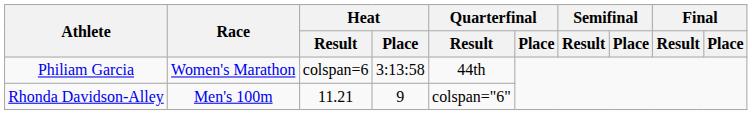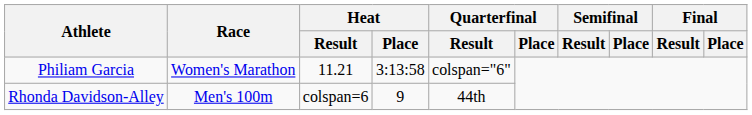Philiam Garcia | Heat / Result: colspan=6 -> 11.21
Philiam Garcia | Quarterfinal / Result: 44th -> colspan="6"
Rhonda Davidson-Alley | Heat / Result: 11.21 -> colspan=6
Rhonda Davidson-Alley | Quarterfinal / Result: colspan="6" -> 44th
